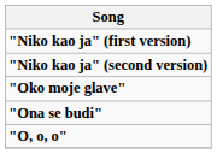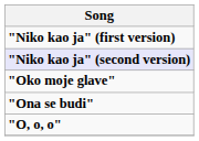row 3 | column 1: no background -> lavender background
